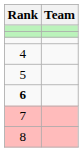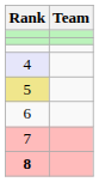row 5 | Rank: no background -> lavender background
row 6 | Rank: no background -> khaki background
row 7 | Rank: bold -> normal
row 9 | Rank: normal -> bold
